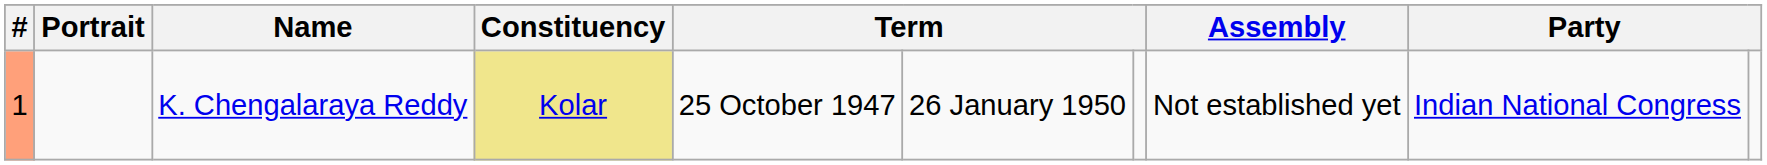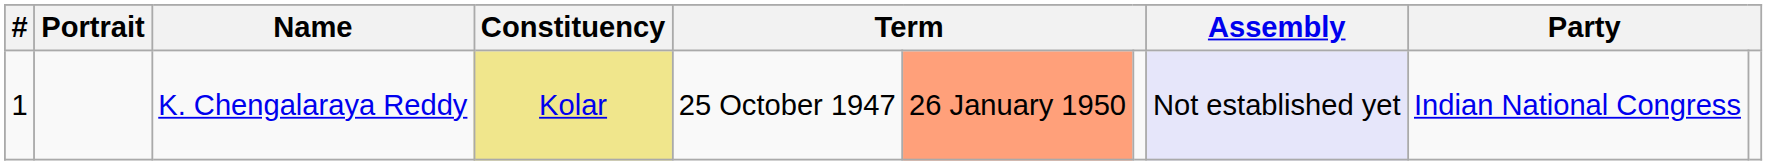K. Chengalaraya Reddy | #: lightsalmon background -> no background
K. Chengalaraya Reddy | column 6: no background -> lightsalmon background
K. Chengalaraya Reddy | Assembly: no background -> lavender background
